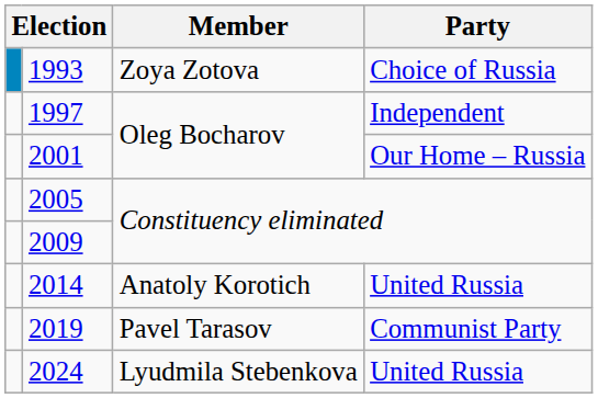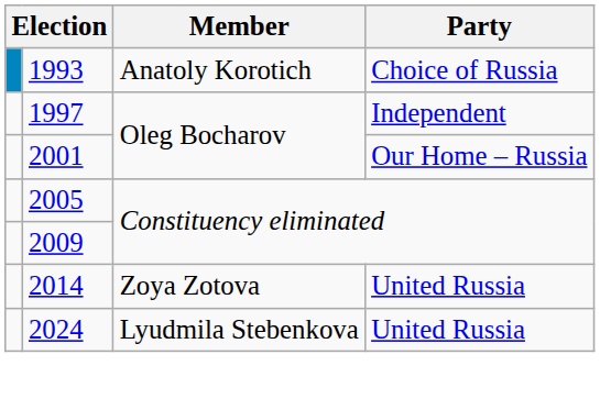1993 | Member: Zoya Zotova -> Anatoly Korotich
2014 | Member: Anatoly Korotich -> Zoya Zotova
- row: 2019 | Pavel Tarasov | Communist Party
